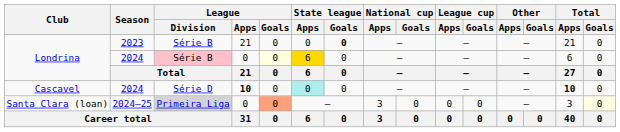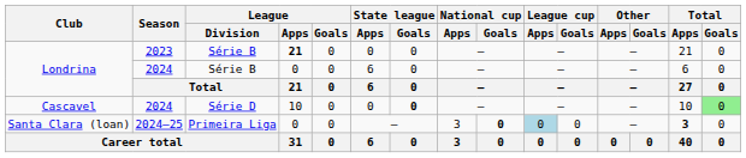Londrina / 2023 | League / Apps: normal -> bold
Londrina / 2023 | State league / Goals: bold -> normal
Londrina / 2024 | League / Division: pink background -> no background
Londrina / 2024 | League / Goals: lightyellow background -> no background
Londrina / 2024 | State league / Apps: gold background -> no background
Cascavel | League / Apps: bold -> normal
Cascavel | State league / Apps: paleturquoise background -> no background
Cascavel | State league / Goals: normal -> bold
Cascavel | Total / Apps: bold -> normal
Cascavel | Total / Goals: no background -> lightgreen background
Santa Clara (loan) | League / Division: lightgrey background -> no background
Santa Clara (loan) | League / Goals: lightsalmon background -> no background
Santa Clara (loan) | National cup / Goals: normal -> bold
Santa Clara (loan) | League cup / Apps: no background -> lightblue background
Santa Clara (loan) | Total / Apps: normal -> bold
Santa Clara (loan) | Total / Goals: lightyellow background -> no background
